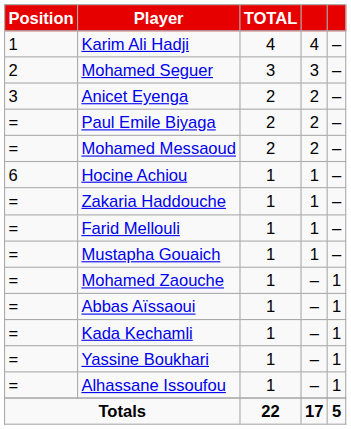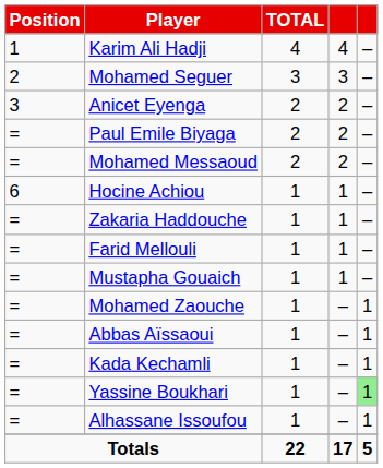Yassine Boukhari | column 5: no background -> lightgreen background
